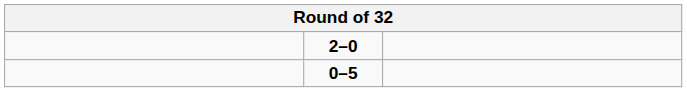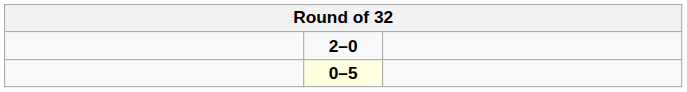row 3 | 2–0: no background -> lightyellow background
